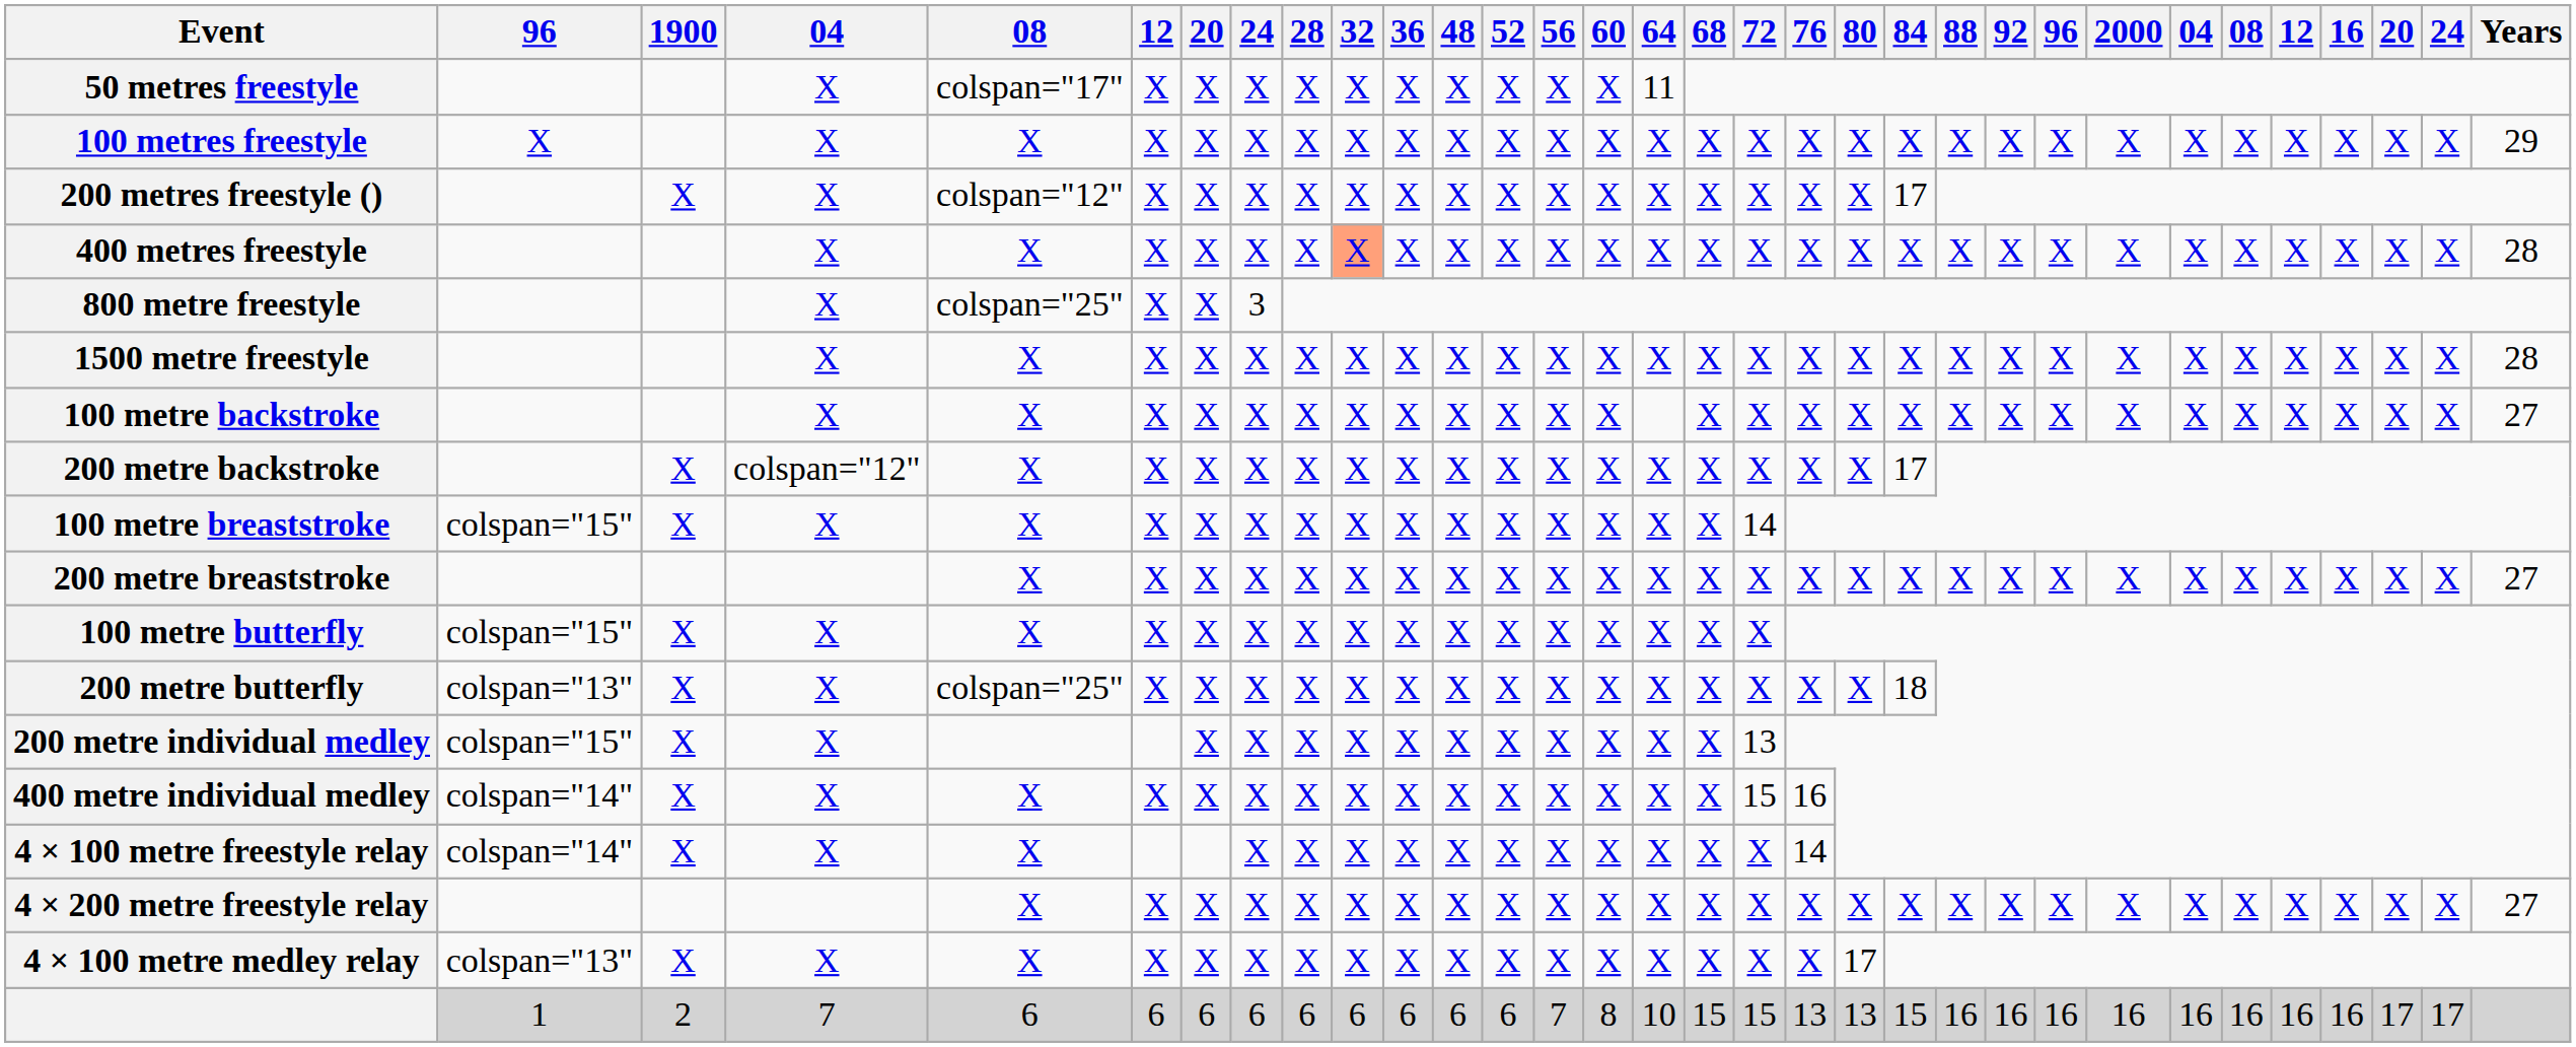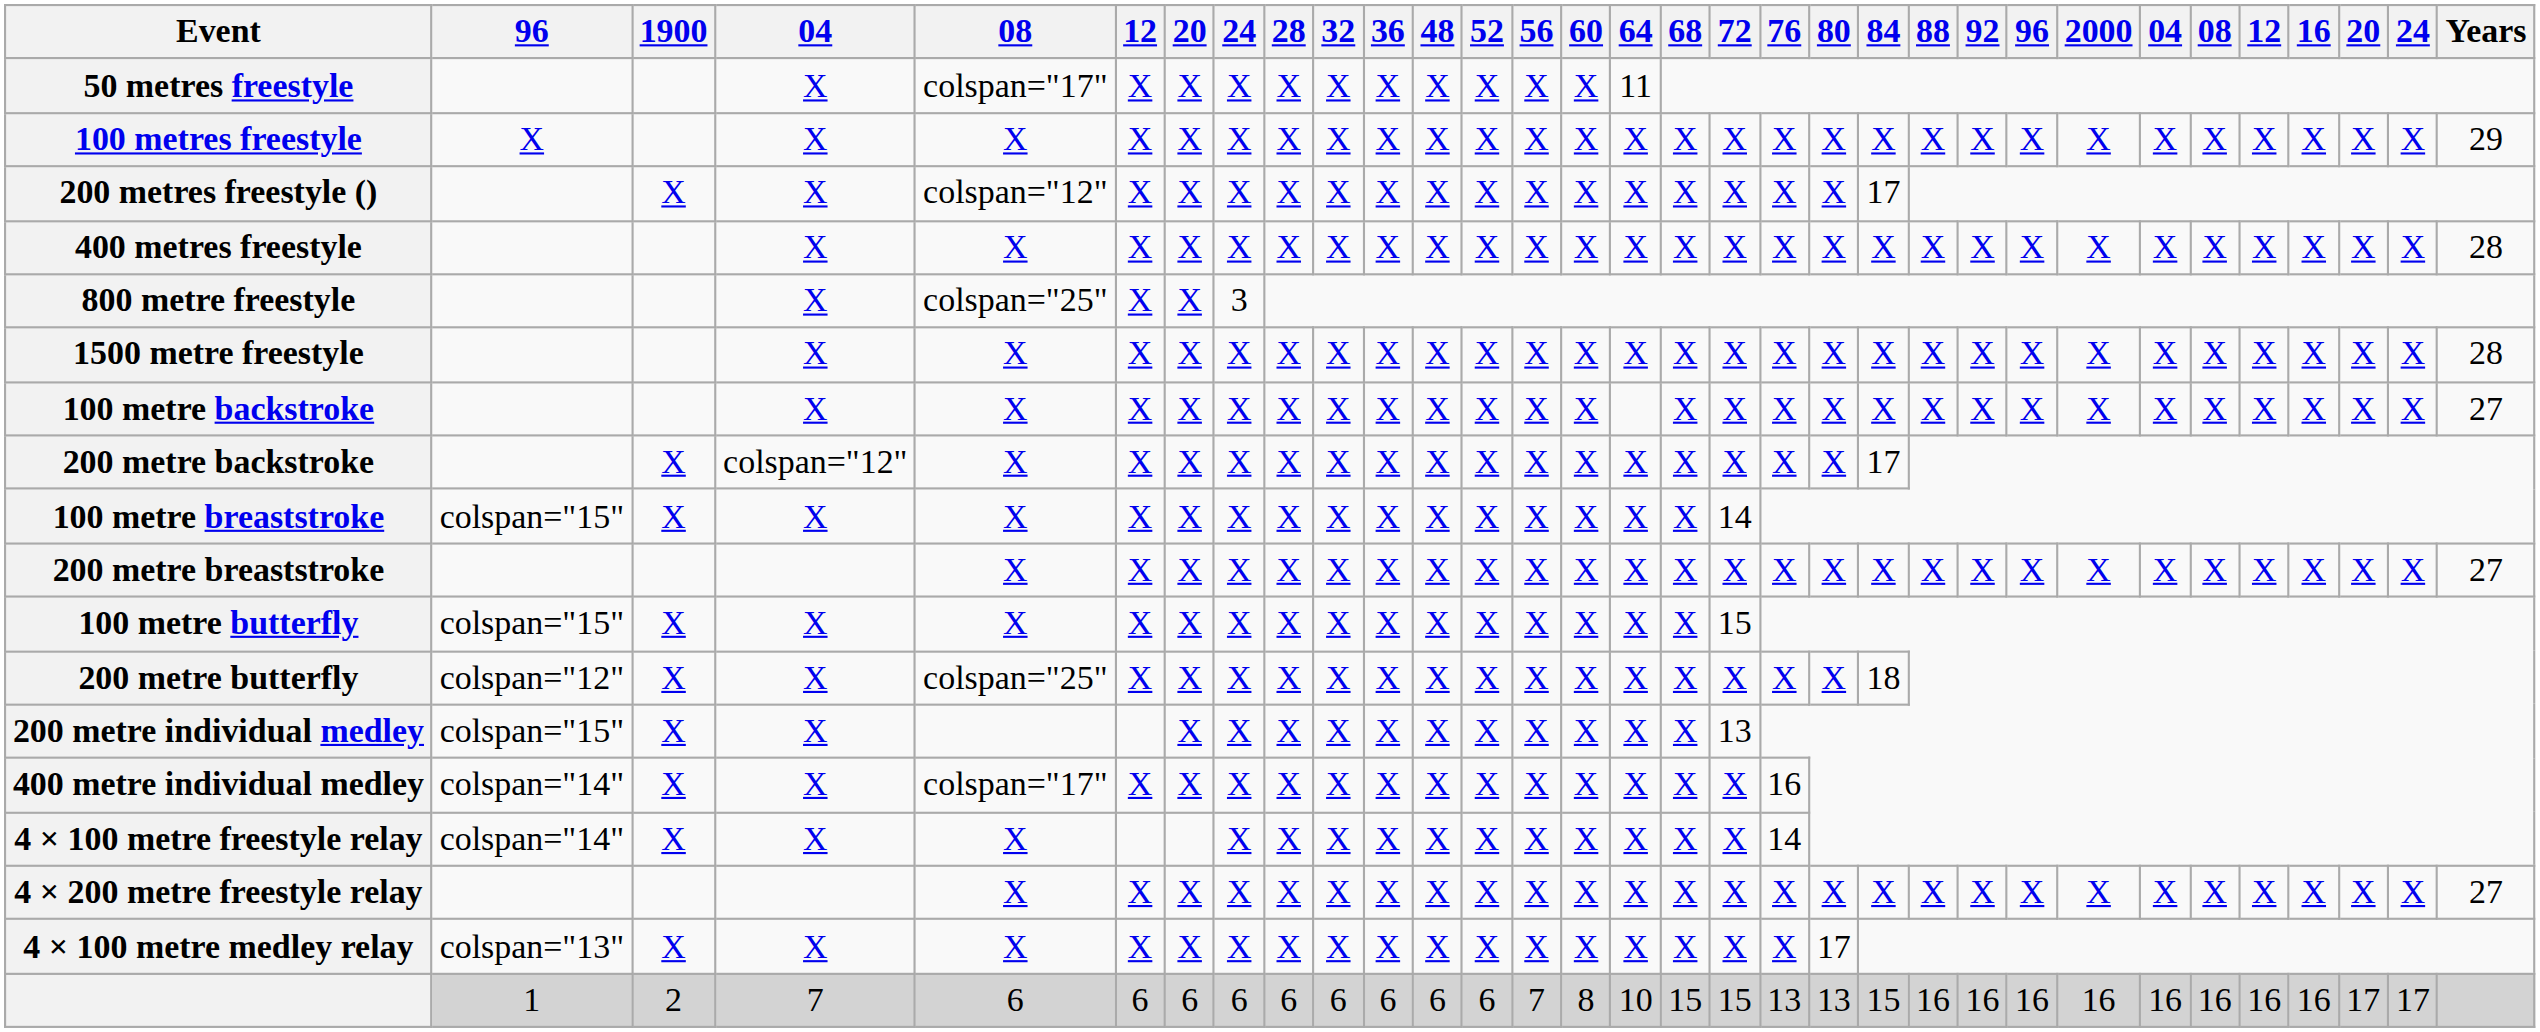400 metres freestyle | 32: lightsalmon background -> no background
100 metre butterfly | 72: X -> 15
200 metre butterfly | column 2: colspan="13" -> colspan="12"
400 metre individual medley | column 5: X -> colspan="17"
400 metre individual medley | 72: 15 -> X
